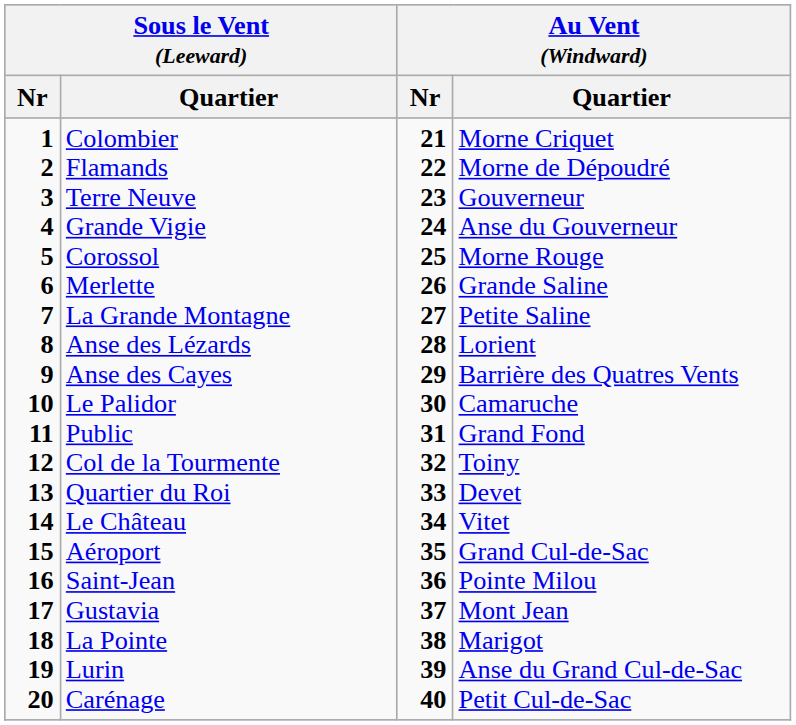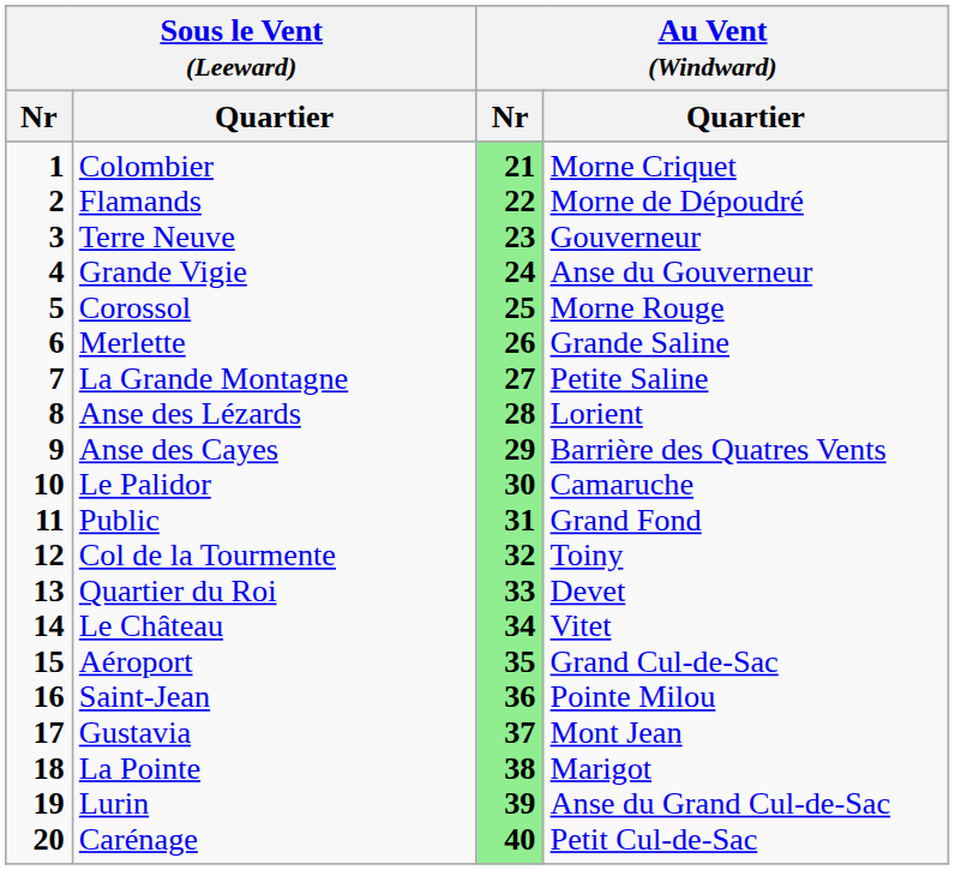row 3 | Au Vent (Windward) / Nr: no background -> lightgreen background
